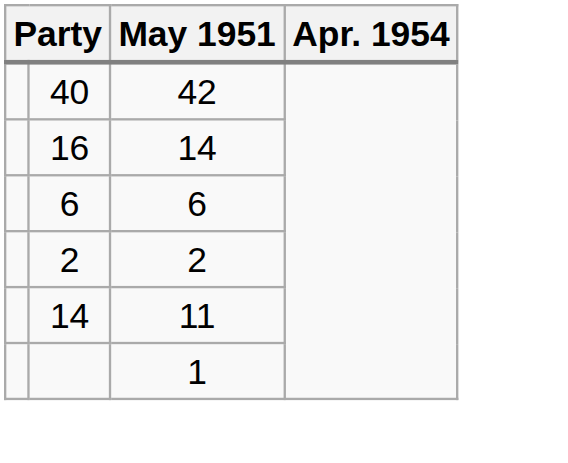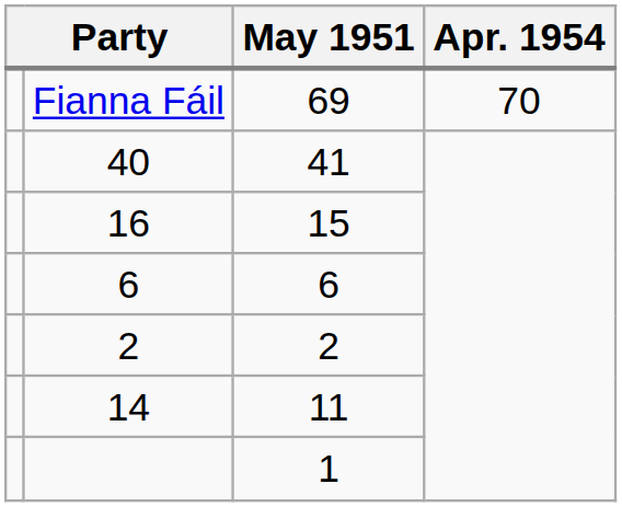+ row: Fianna Fáil | 69 | 70
40 | May 1951: 42 -> 41
16 | May 1951: 14 -> 15
